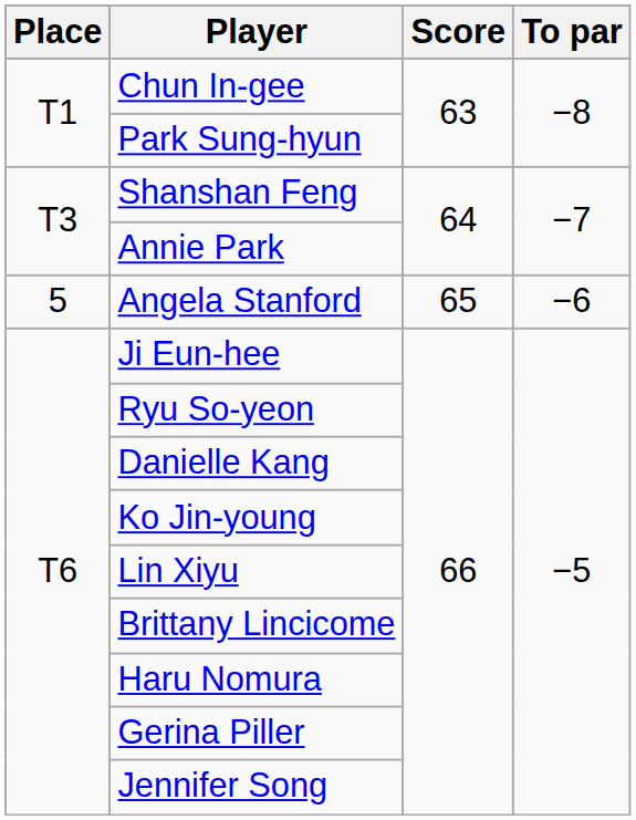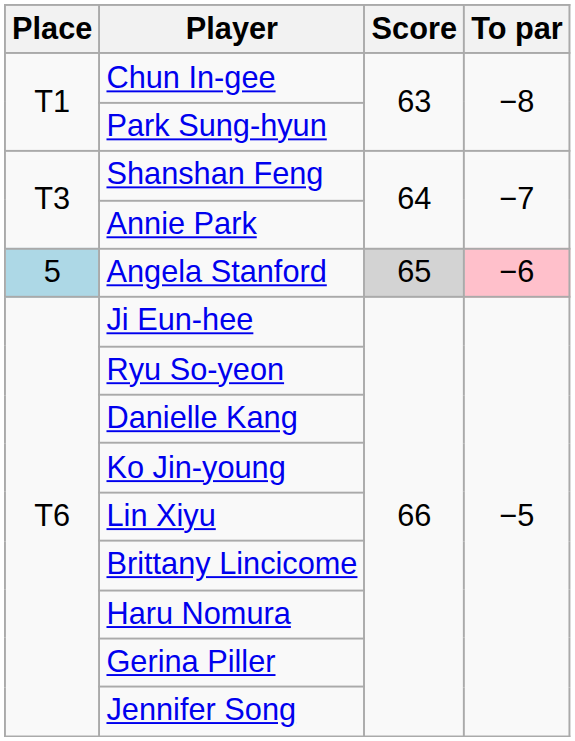Angela Stanford | Place: no background -> lightblue background
Angela Stanford | Score: no background -> lightgrey background
Angela Stanford | To par: no background -> pink background
